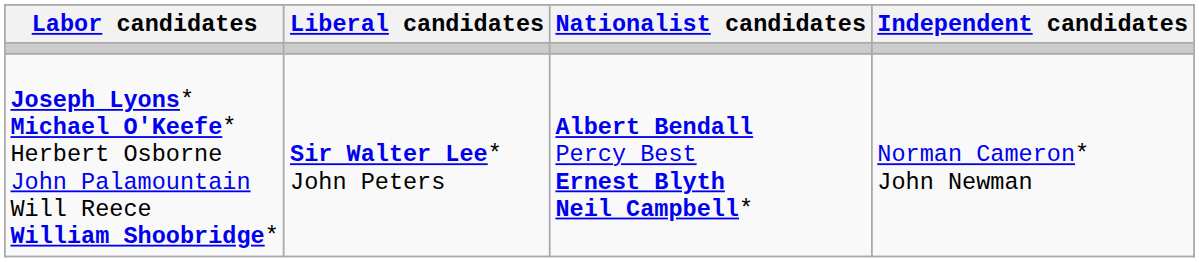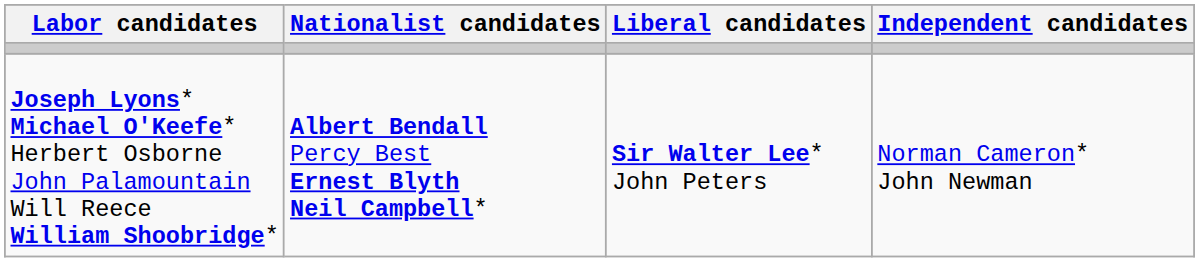columns swapped: Nationalist candidates <-> Liberal candidates
